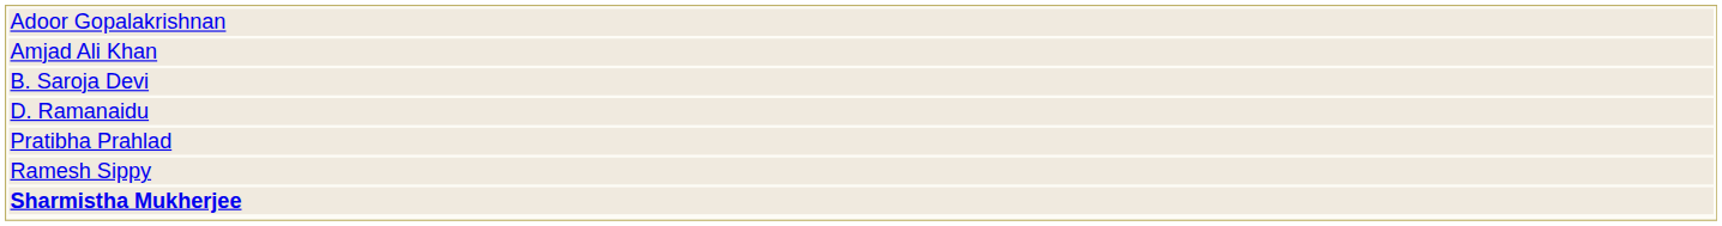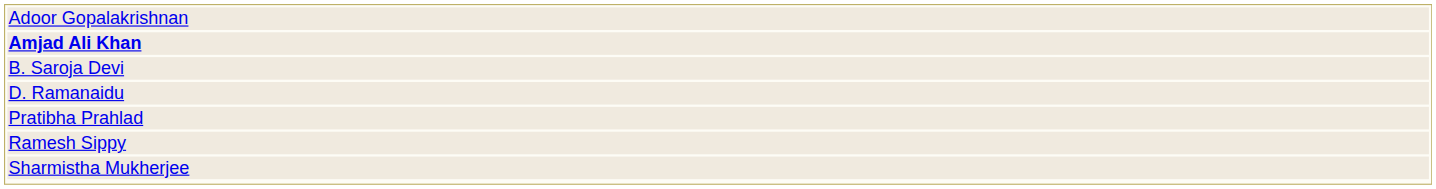row 2 | column 1: normal -> bold
row 7 | column 1: bold -> normal
